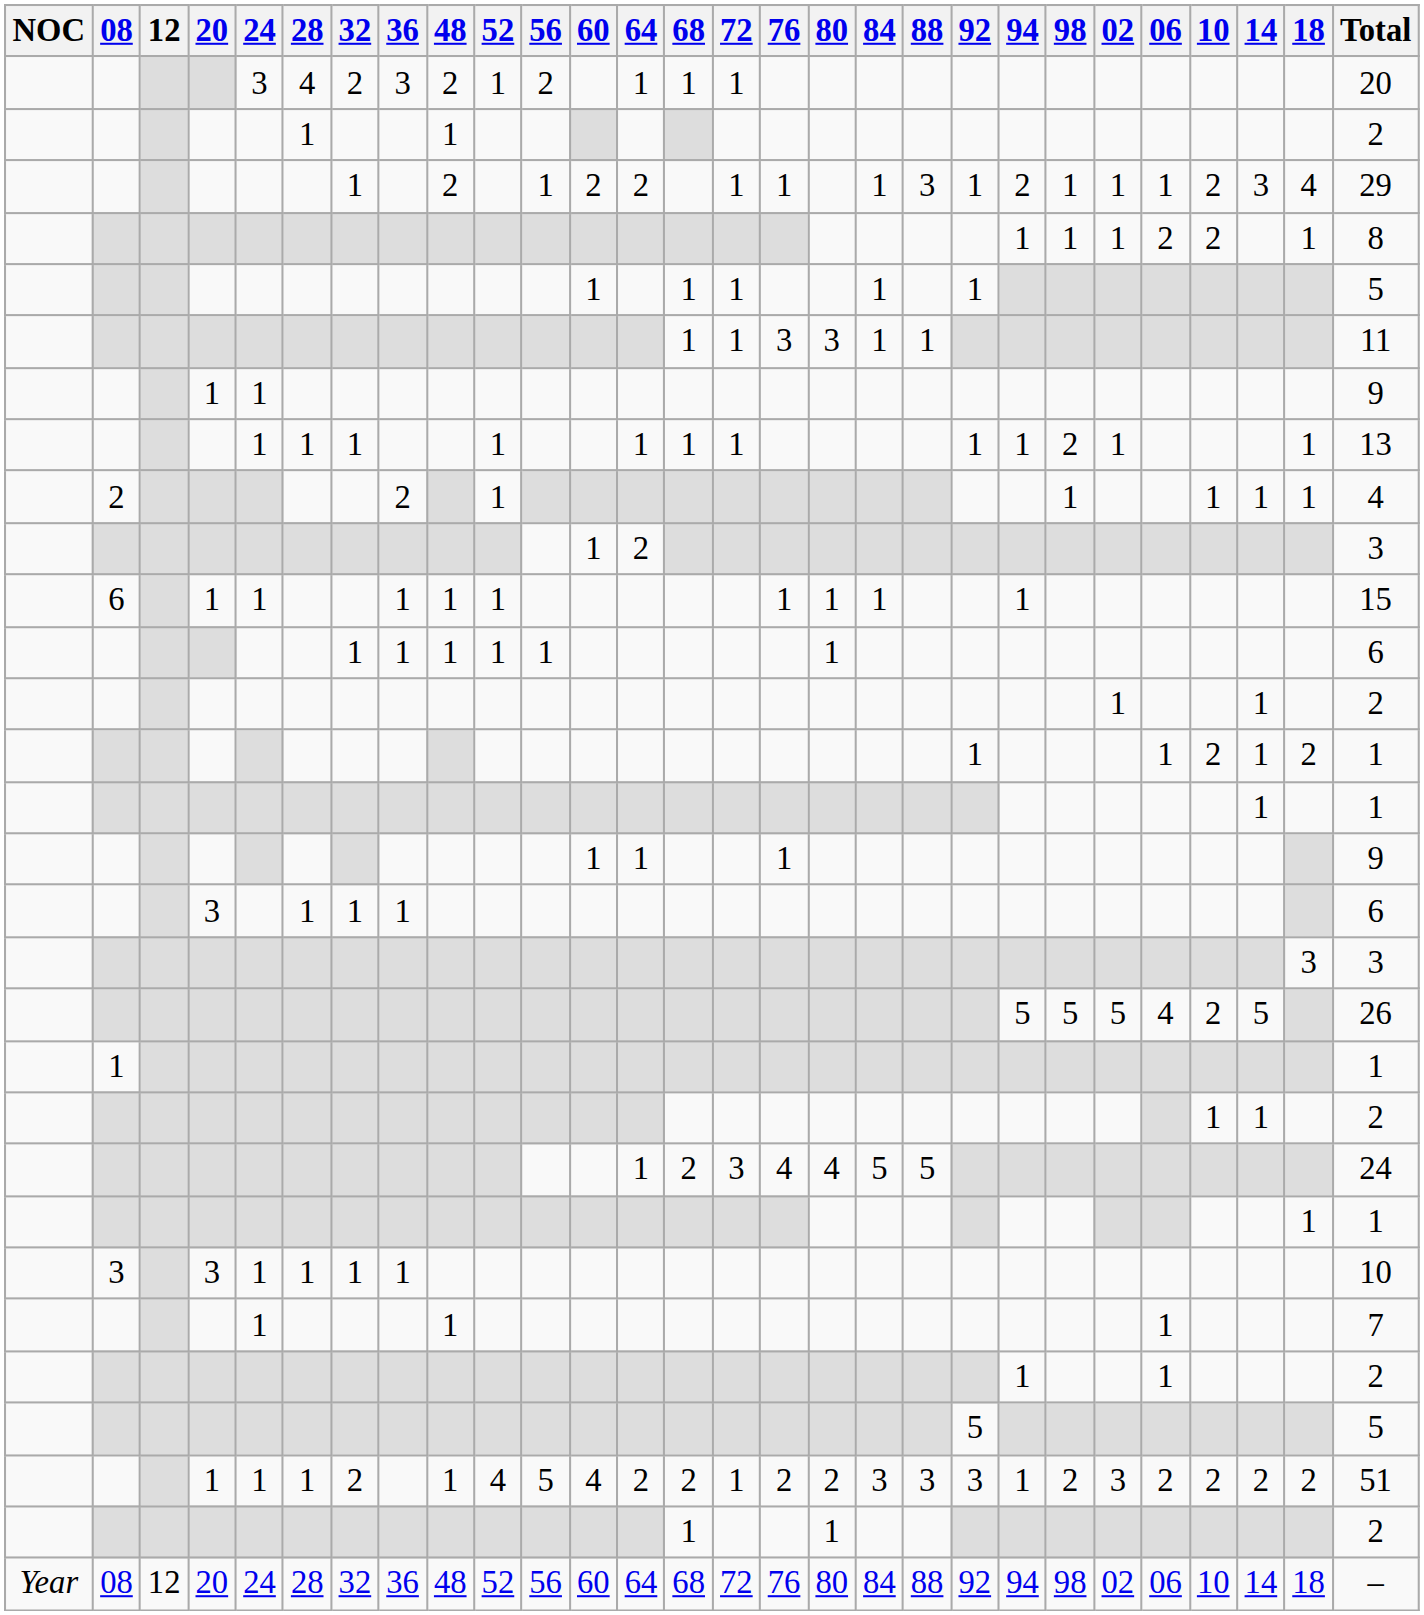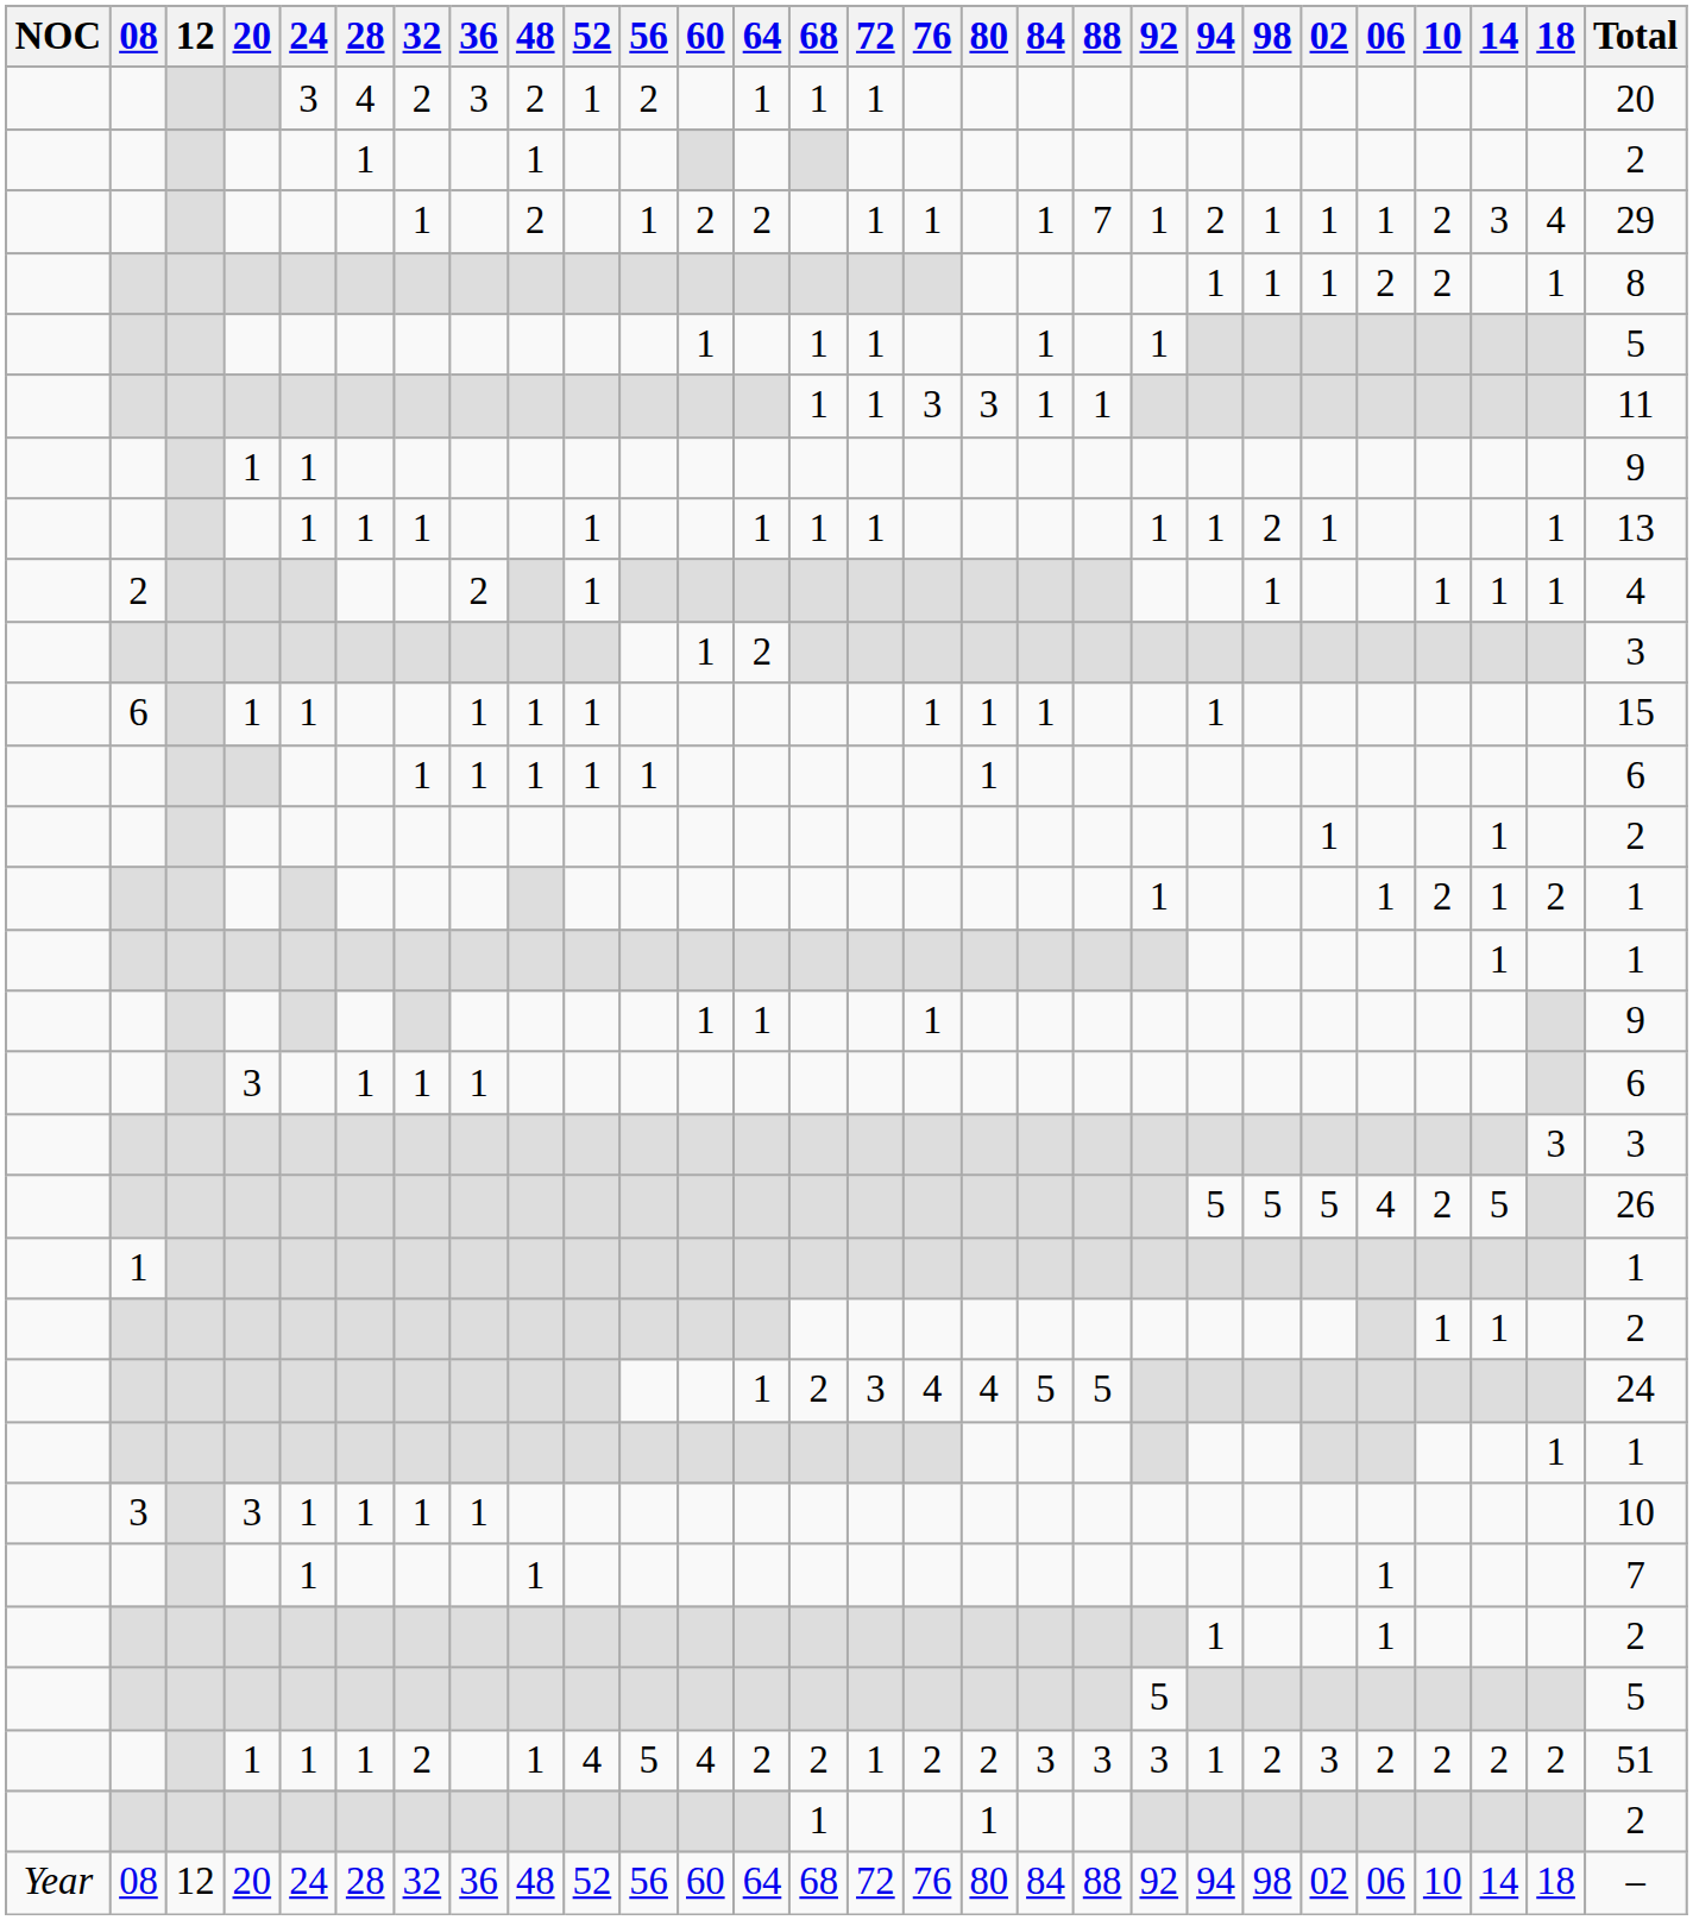row 4 | 88: 3 -> 7
